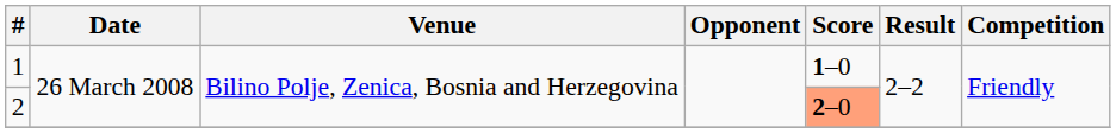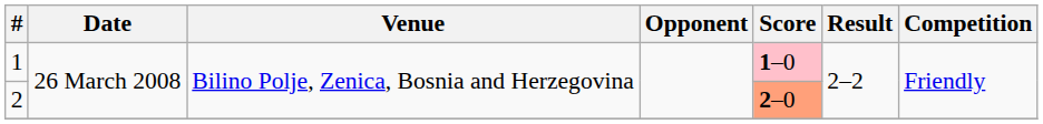1 | Score: no background -> pink background
